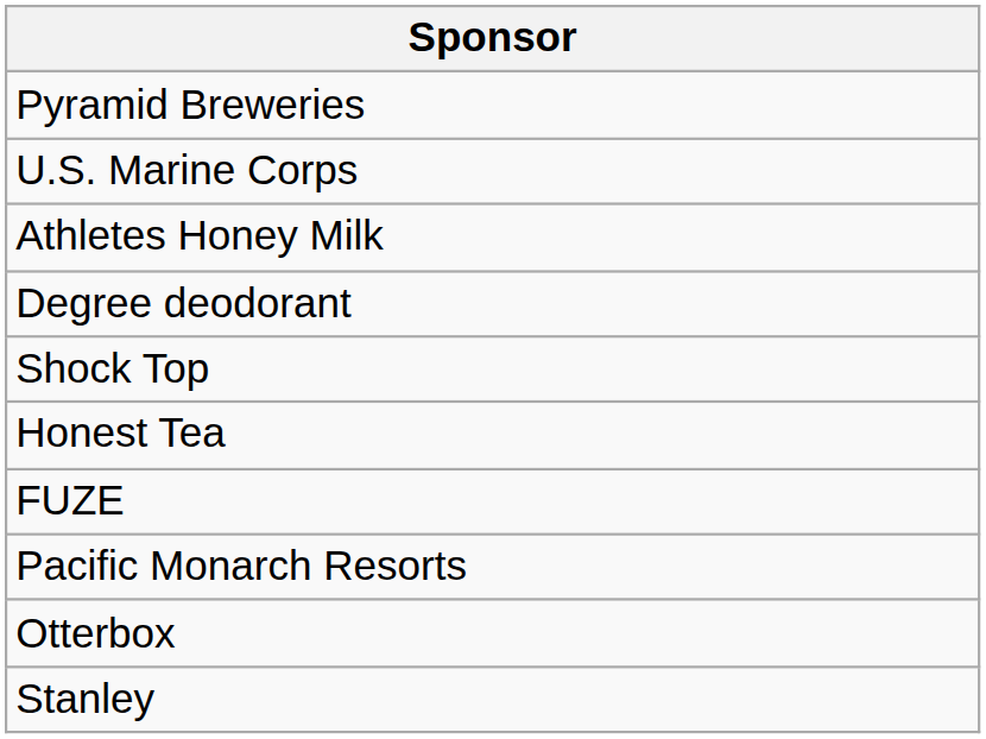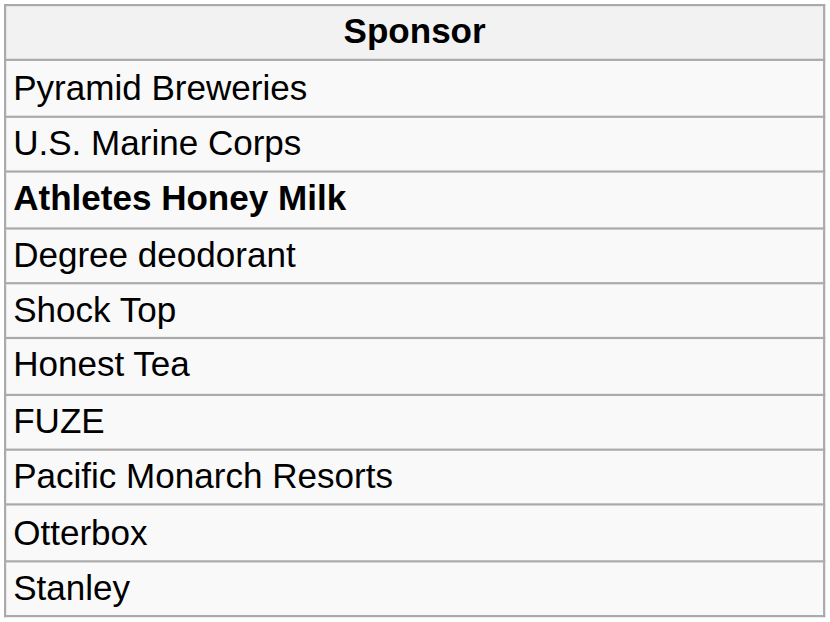row 4 | column 1: normal -> bold
